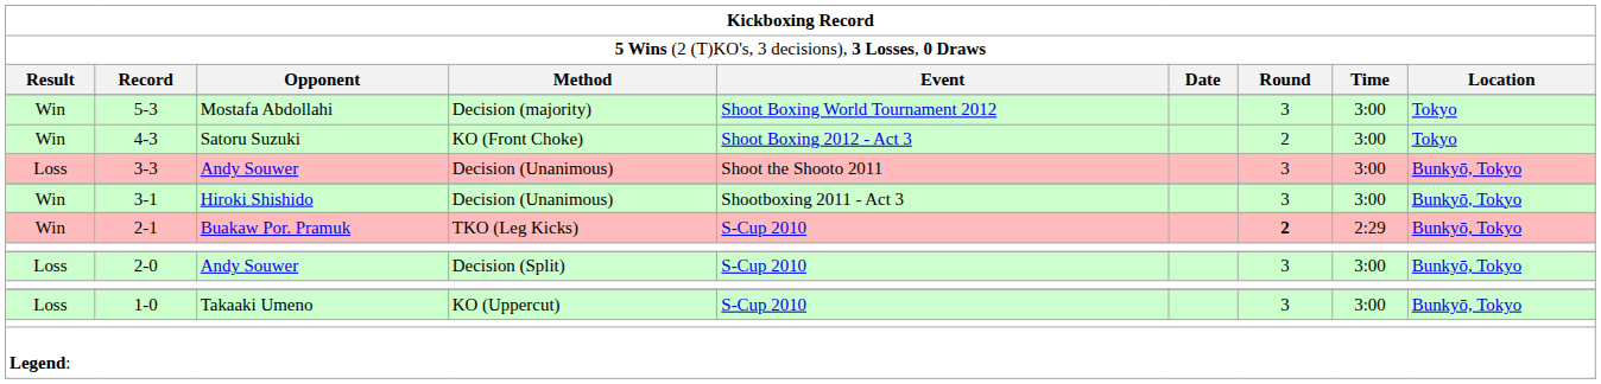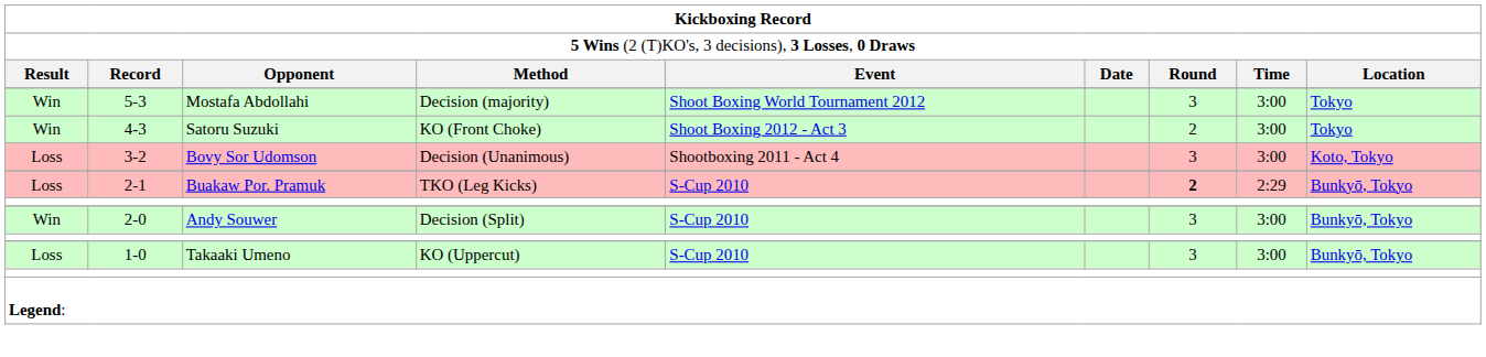- row: Loss | 3-3 | Andy Souwer | Decision (Unanimous) | Shoot the Shooto 2011 | 3 | 3:00 | Bunkyō, Tokyo
+ row: Loss | 3-2 | Bovy Sor Udomson | Decision (Unanimous) | Shootboxing 2011 - Act 4 | 3 | 3:00 | Koto, Tokyo
- row: Win | 3-1 | Hiroki Shishido | Decision (Unanimous) | Shootboxing 2011 - Act 3 | 3 | 3:00 | Bunkyō, Tokyo
Buakaw Por. Pramuk | column 1: Win -> Loss
2-0 / Andy Souwer | column 1: Loss -> Win
